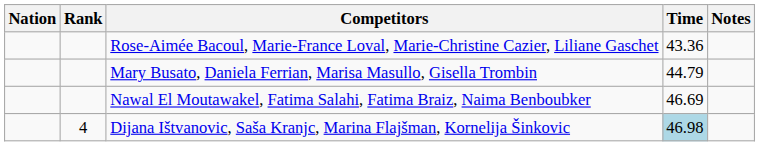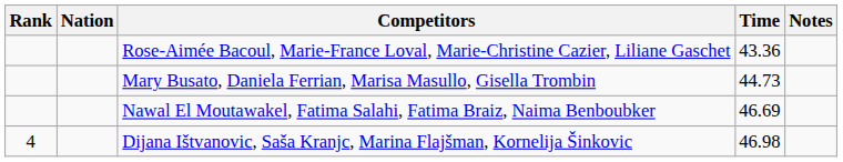columns swapped: Rank <-> Nation
row 3 | Time: 44.79 -> 44.73
row 5 | Time: lightblue background -> no background
